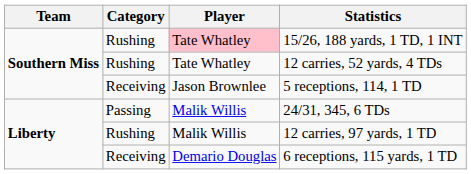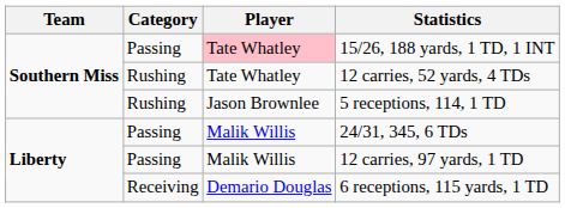15/26, 188 yards, 1 TD, 1 INT | Category: Rushing -> Passing
5 receptions, 114, 1 TD | Category: Receiving -> Rushing
12 carries, 97 yards, 1 TD | Category: Rushing -> Passing
